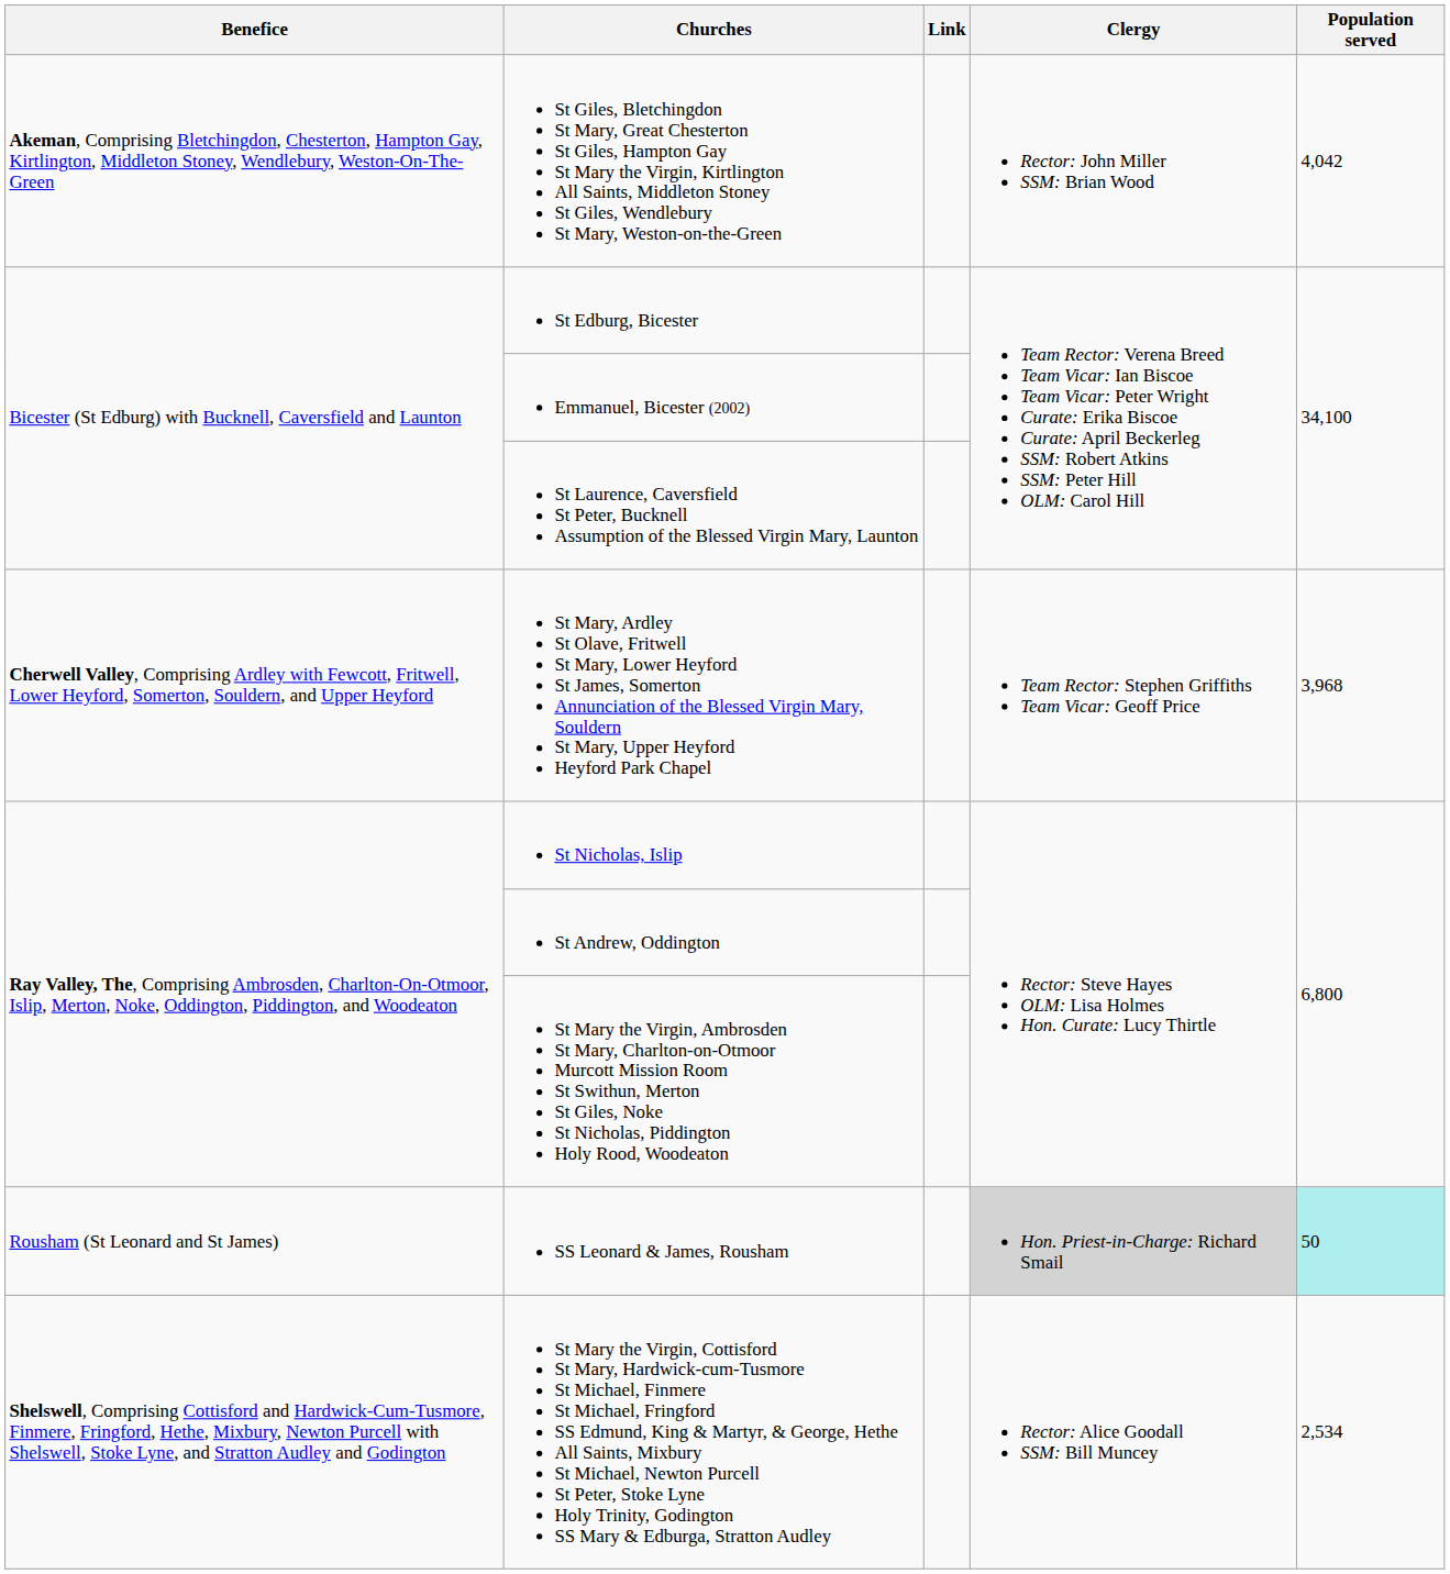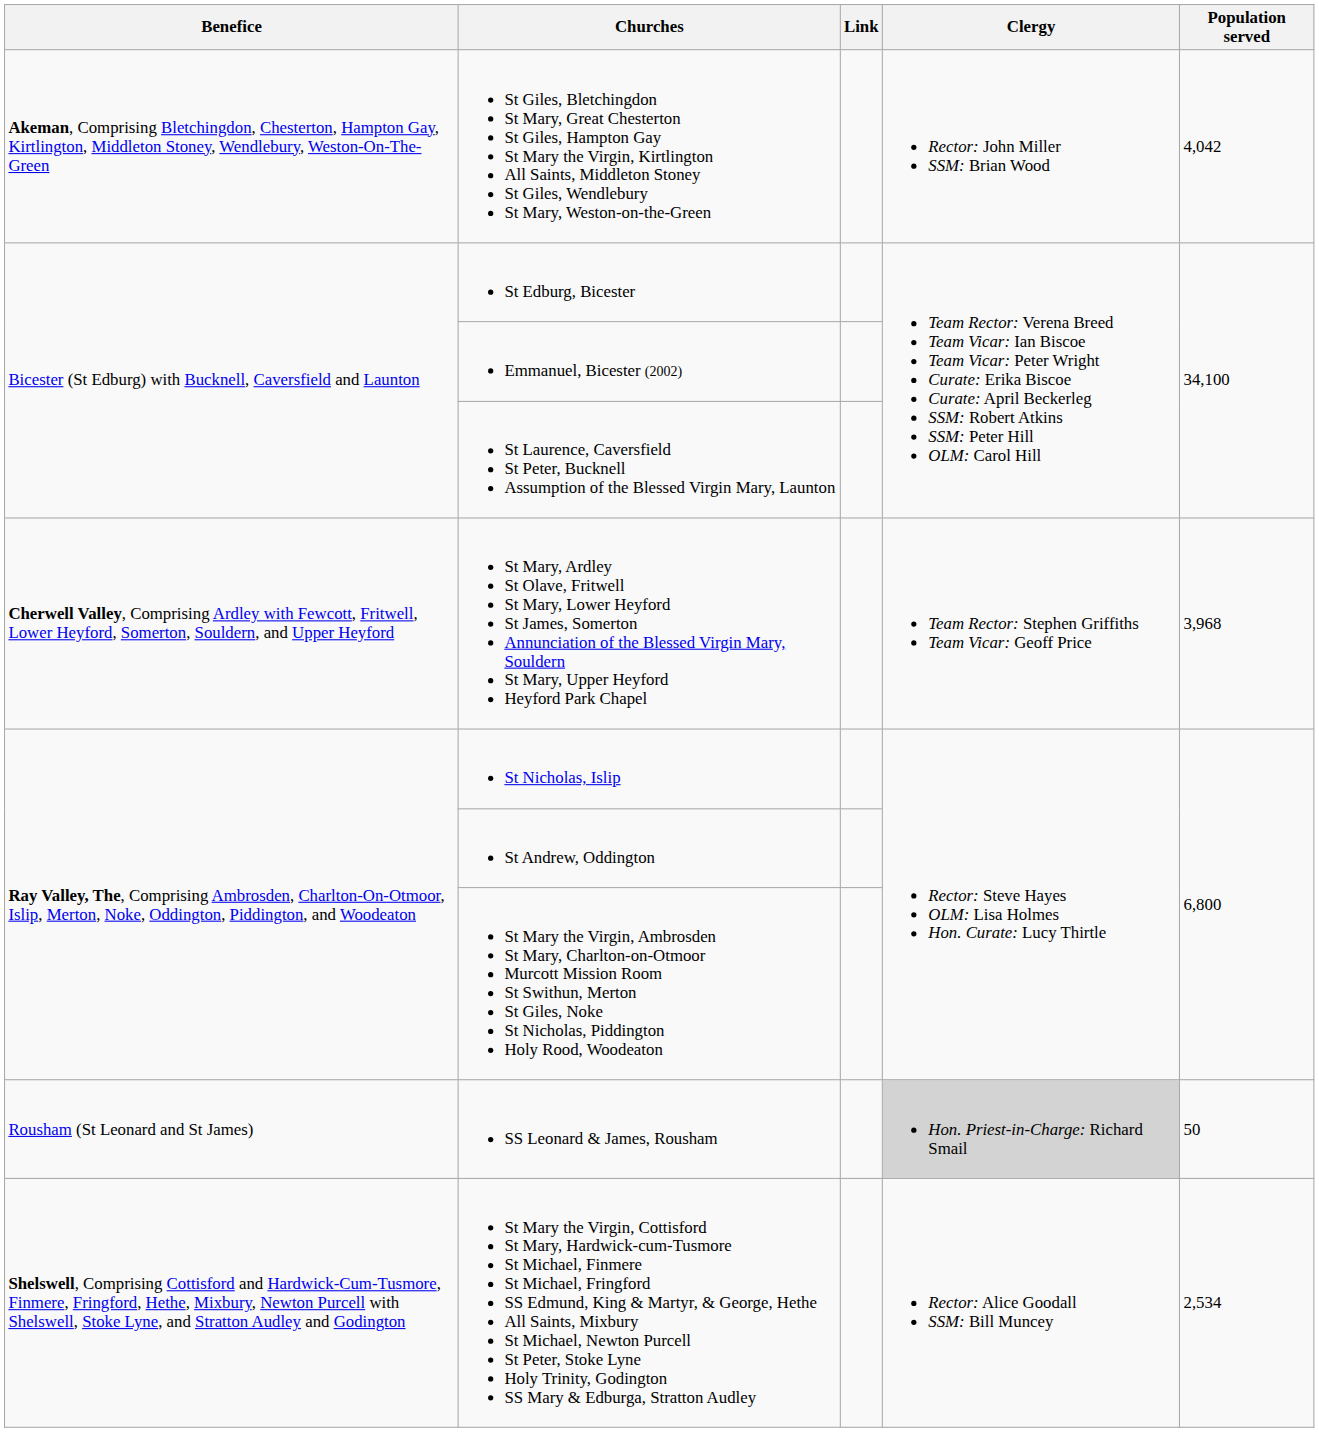SS Leonard & James, Rousham | Population served: paleturquoise background -> no background
